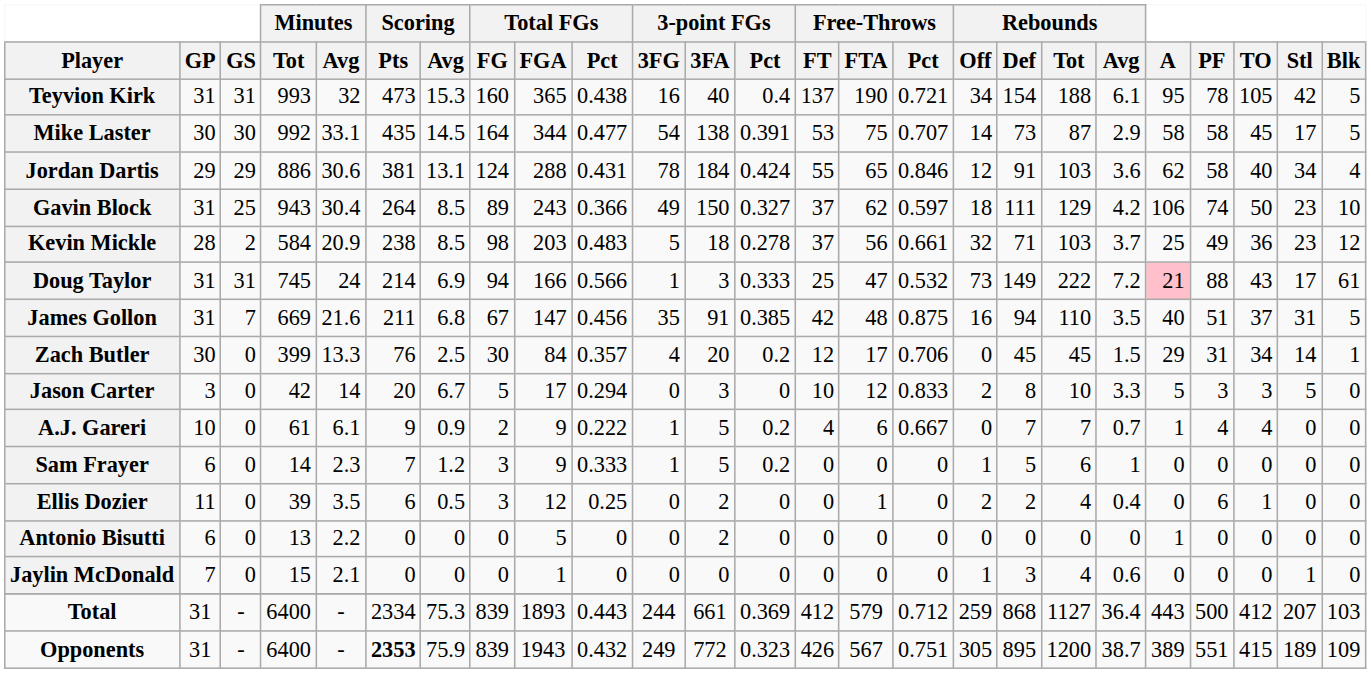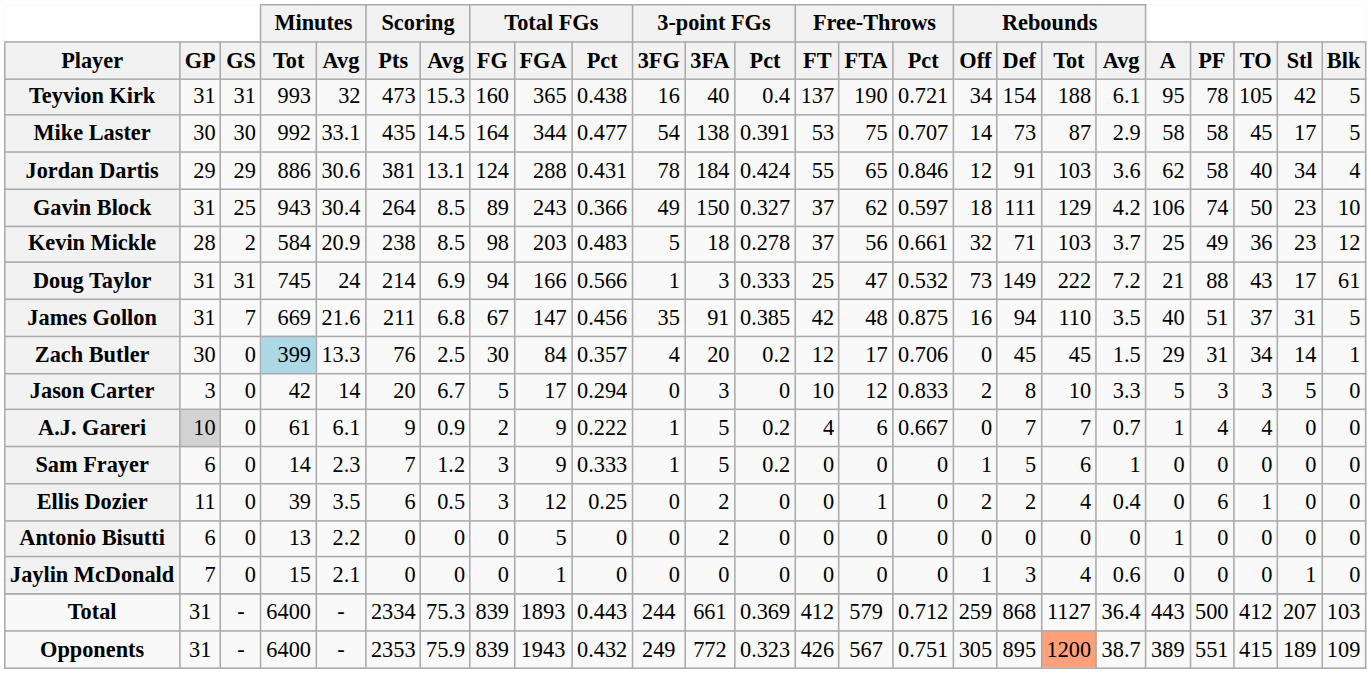Doug Taylor | A: pink background -> no background
Zach Butler | Minutes / Tot: no background -> lightblue background
A.J. Gareri | GP: no background -> lightgrey background
Opponents | Scoring / Pts: bold -> normal
Opponents | Rebounds / Tot: no background -> lightsalmon background
